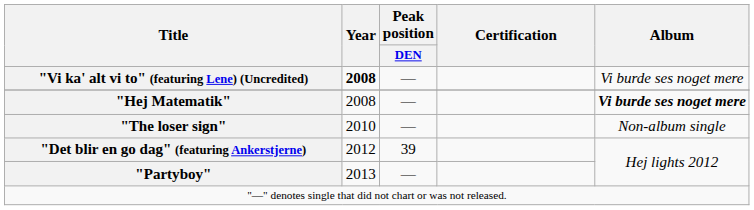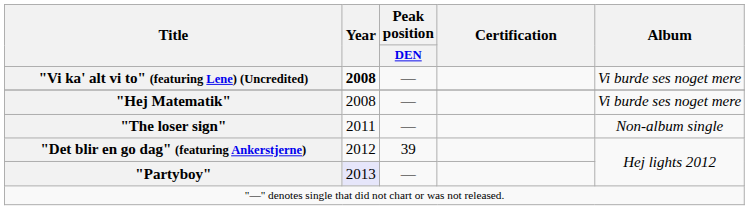"Hej Matematik" | Album: bold -> normal
"The loser sign" | Year: 2010 -> 2011
"Partyboy" | Year: no background -> lavender background
